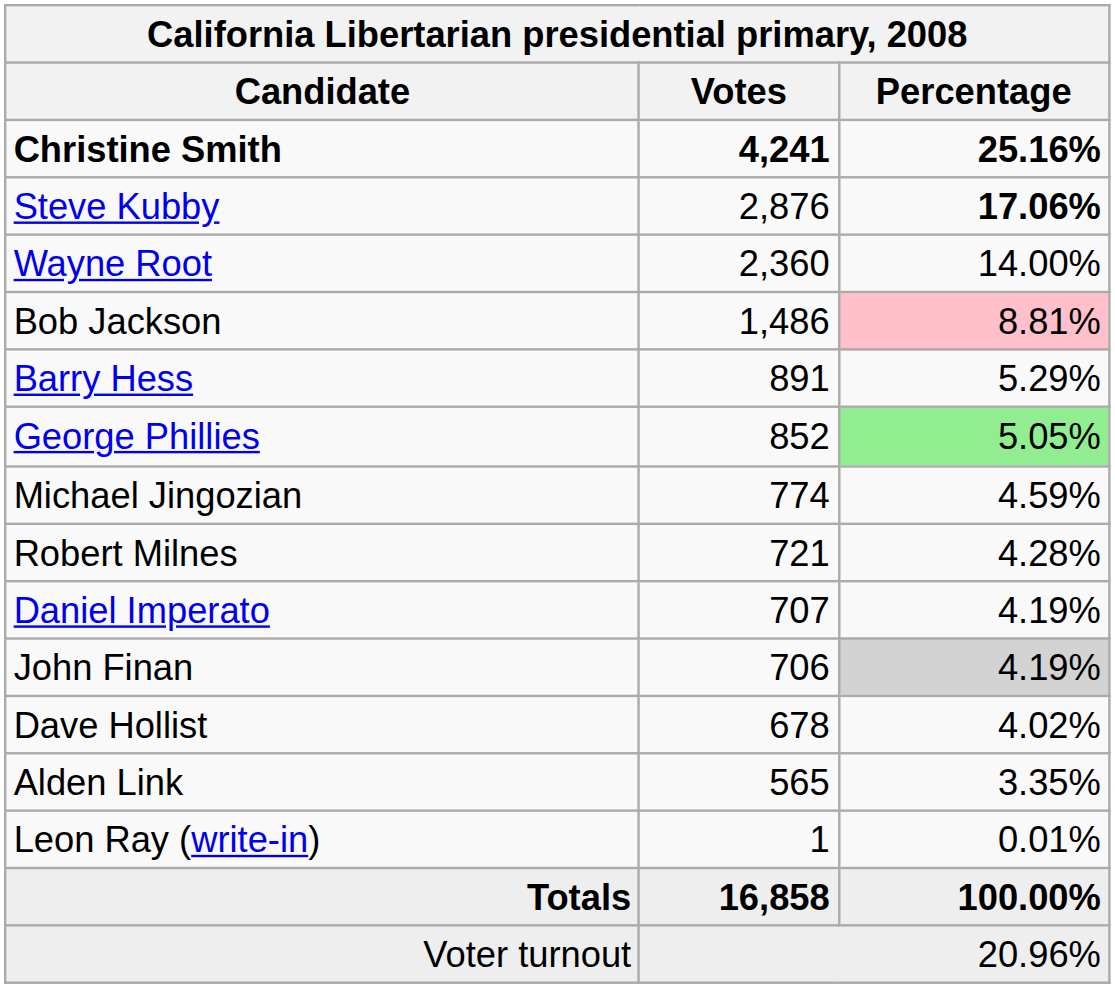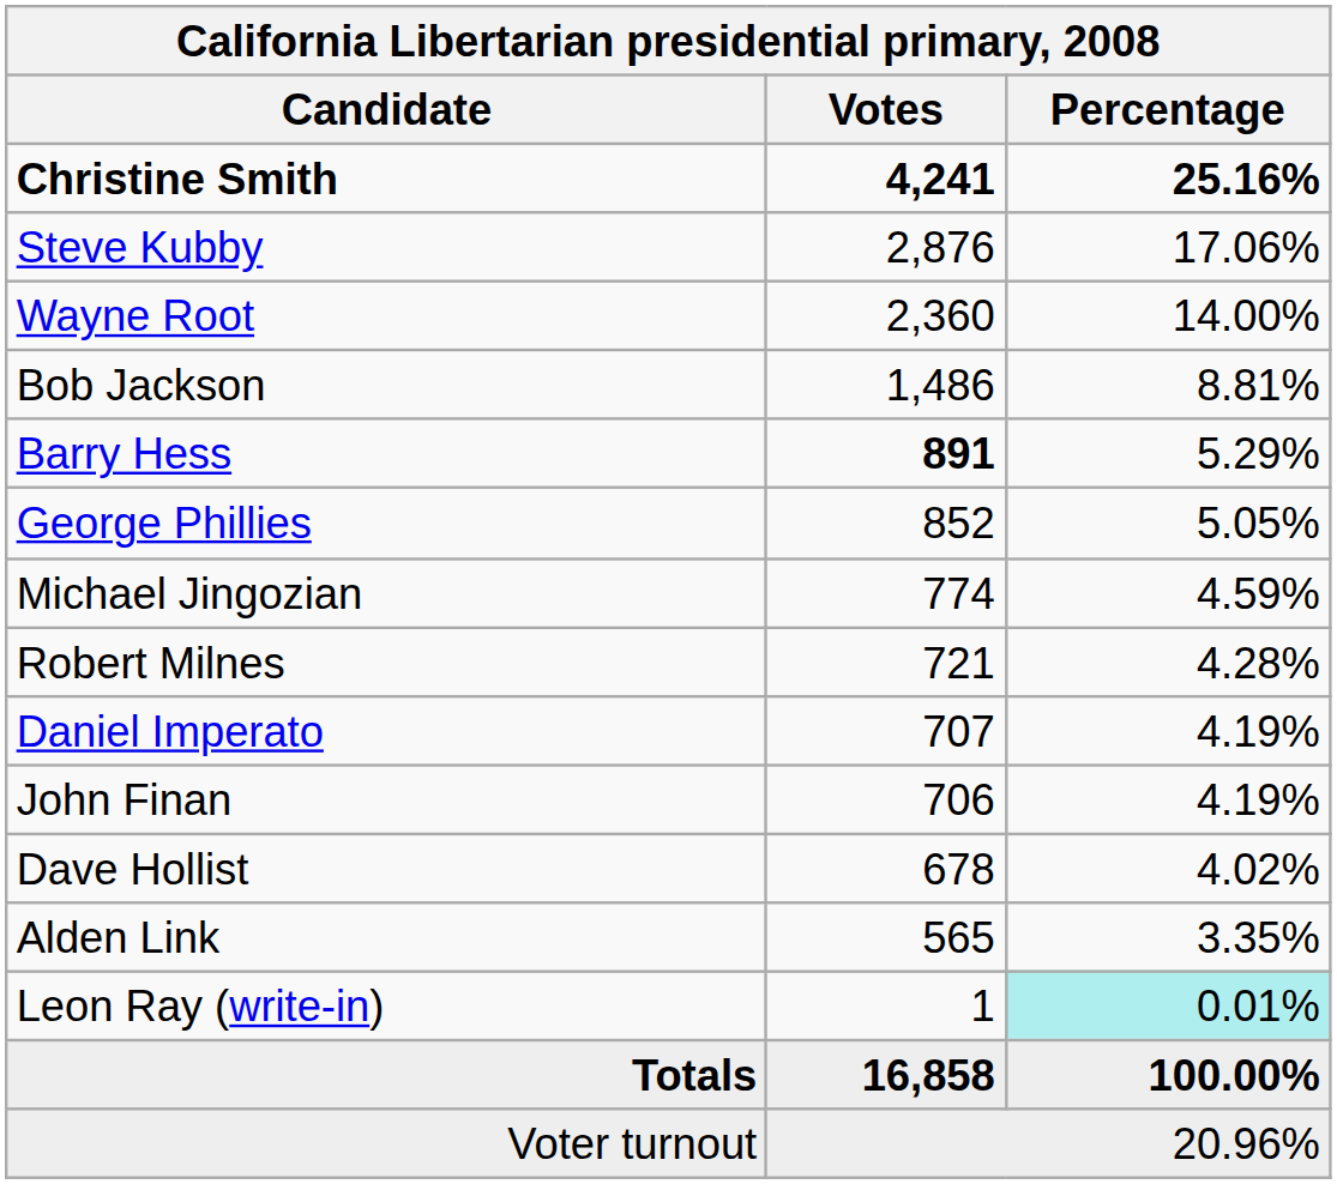Steve Kubby | Percentage: bold -> normal
Bob Jackson | Percentage: pink background -> no background
Barry Hess | Votes: normal -> bold
George Phillies | Percentage: lightgreen background -> no background
John Finan | Percentage: lightgrey background -> no background
Leon Ray (write-in) | Percentage: no background -> paleturquoise background
